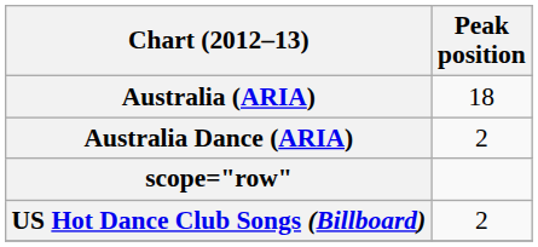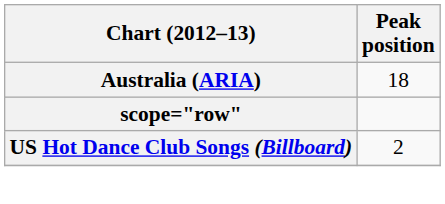- row: Australia Dance (ARIA) | 2
